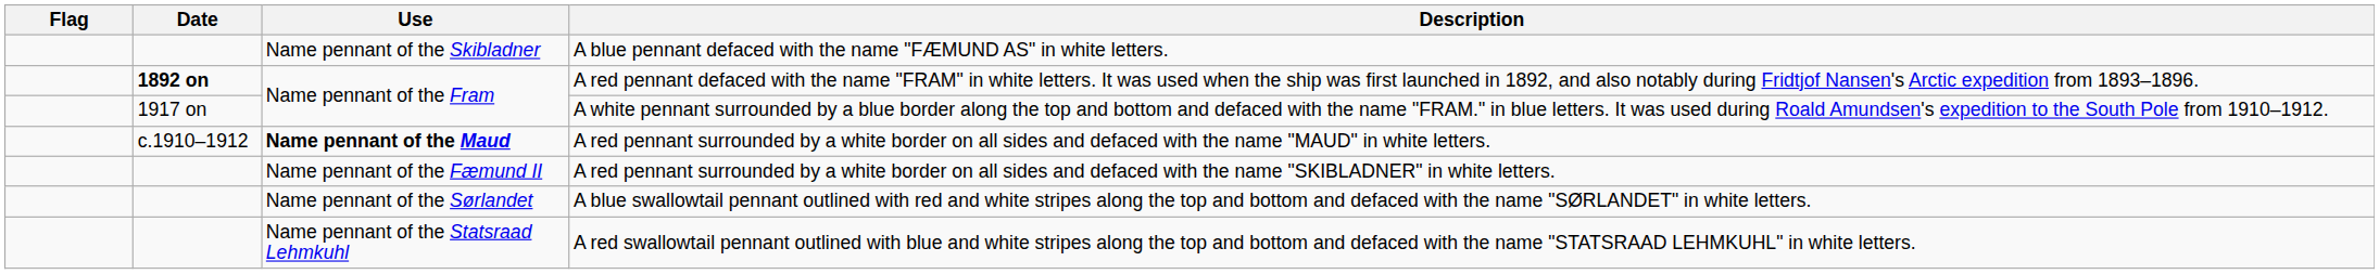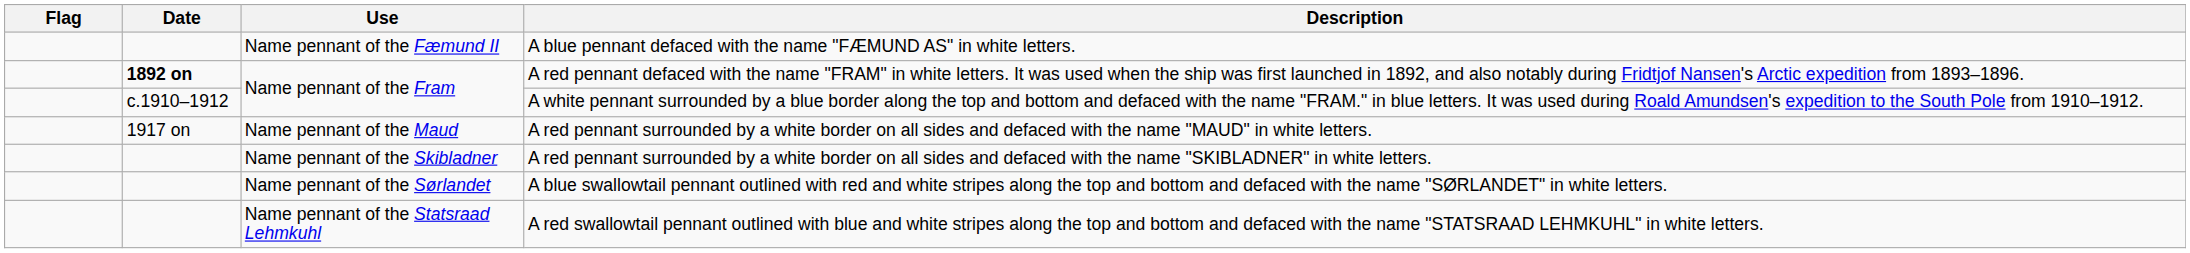row 2 | Use: Name pennant of the Skibladner -> Name pennant of the Fæmund II
row 4 | Date: 1917 on -> c.1910–1912
row 5 | Date: c.1910–1912 -> 1917 on
row 5 | Use: bold -> normal
row 6 | Use: Name pennant of the Fæmund II -> Name pennant of the Skibladner
